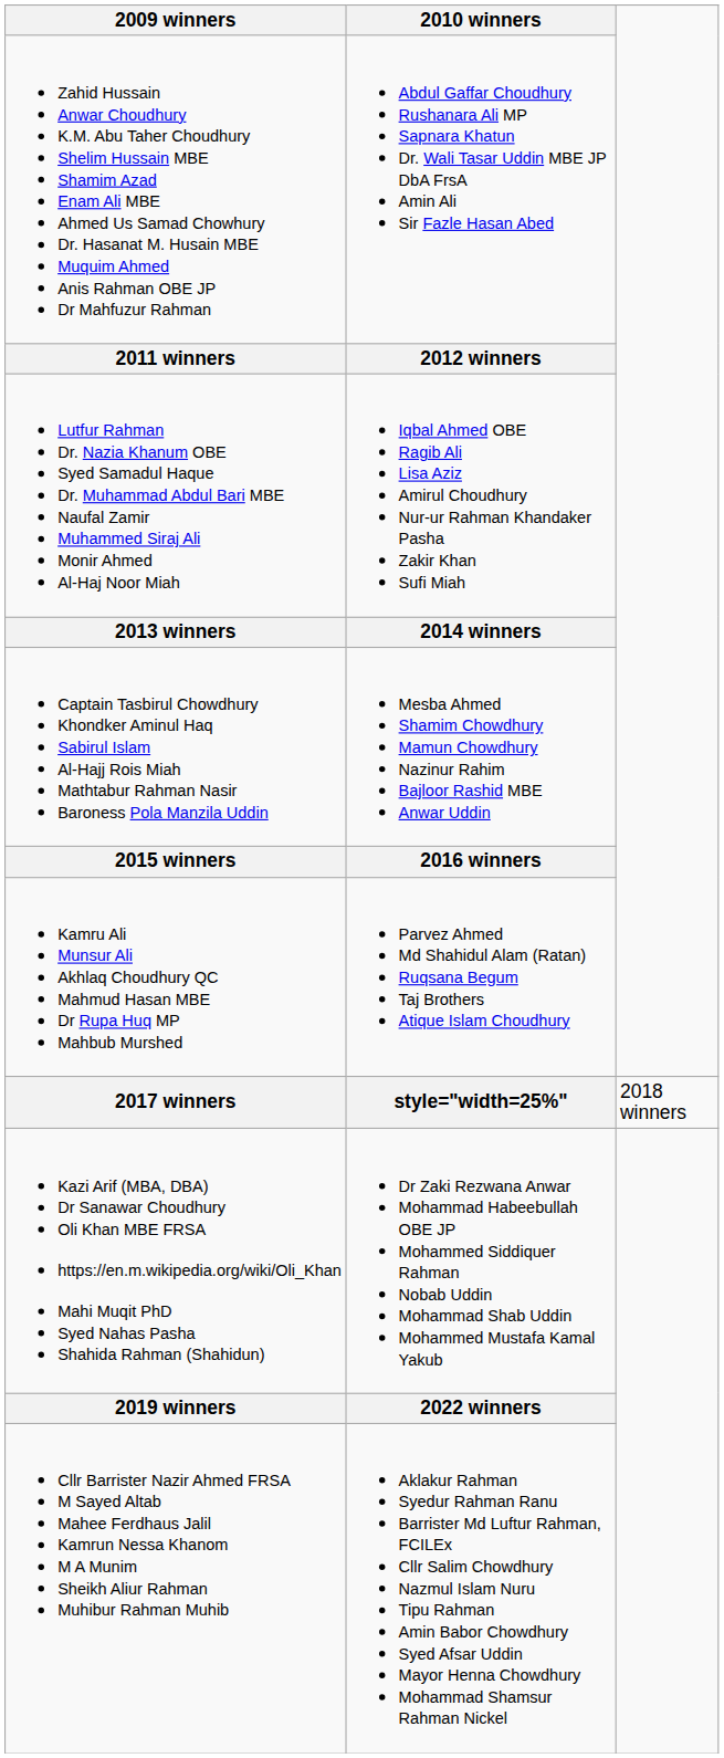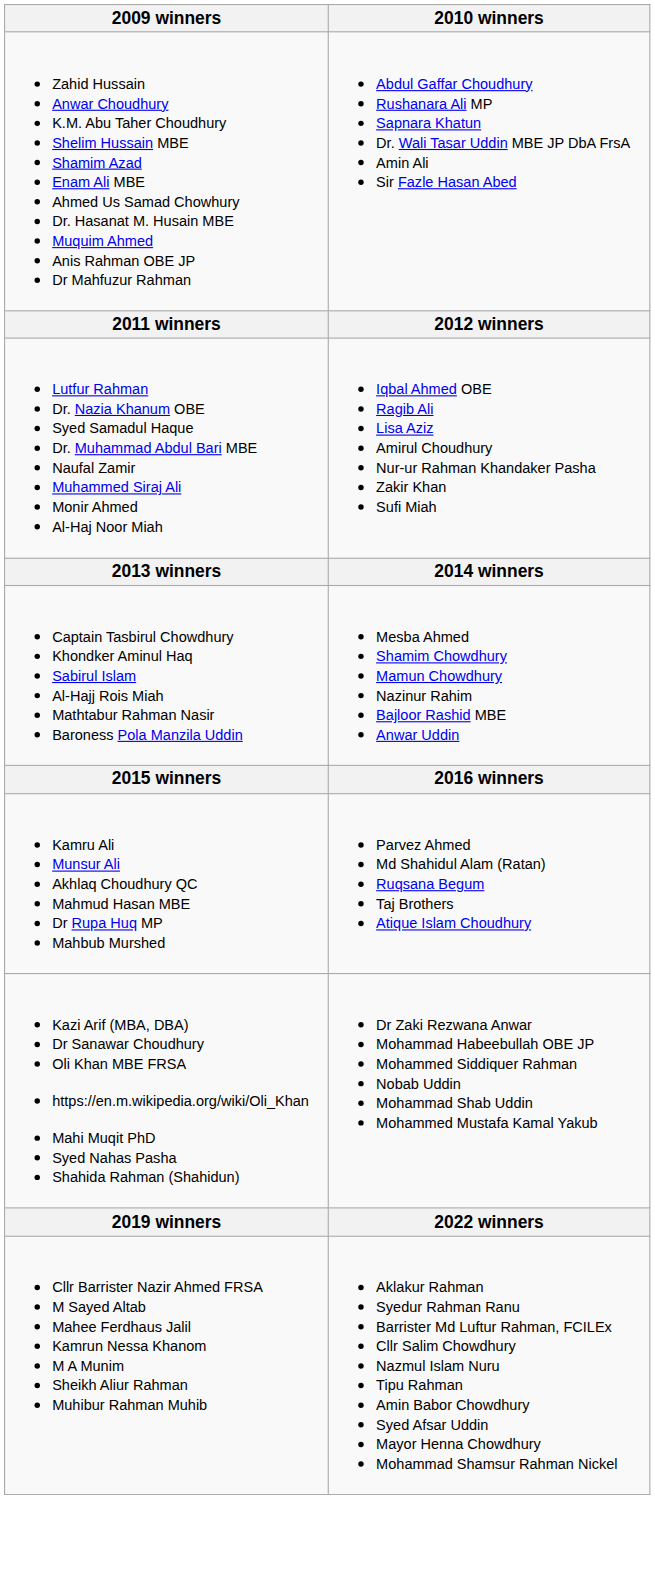- row: 2017 winners | style="width=25%" | 2018 winners
